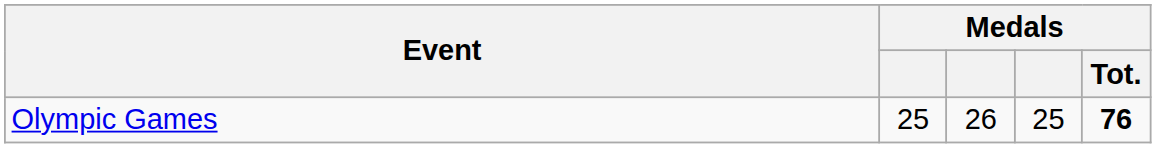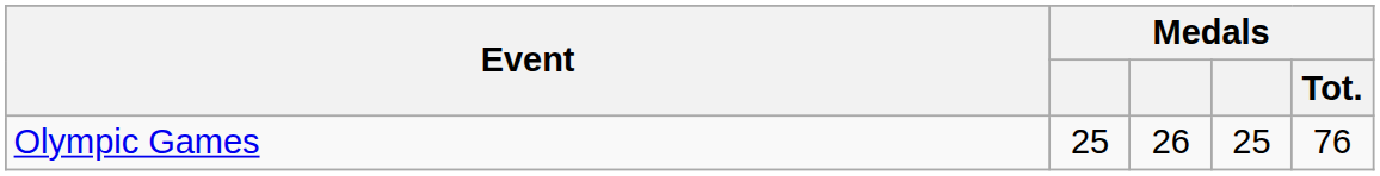Olympic Games | Medals / Tot.: bold -> normal
